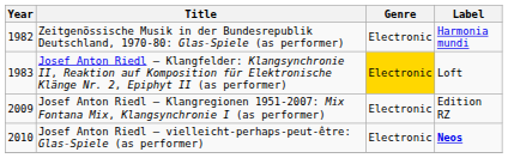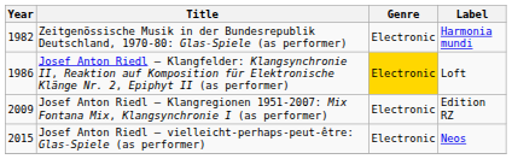row 3 | Year: 1983 -> 1986
row 5 | Year: 2010 -> 2015
row 5 | Label: bold -> normal
